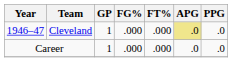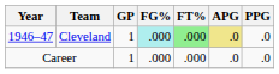1946–47 | FG%: no background -> paleturquoise background
1946–47 | FT%: no background -> lightgreen background
